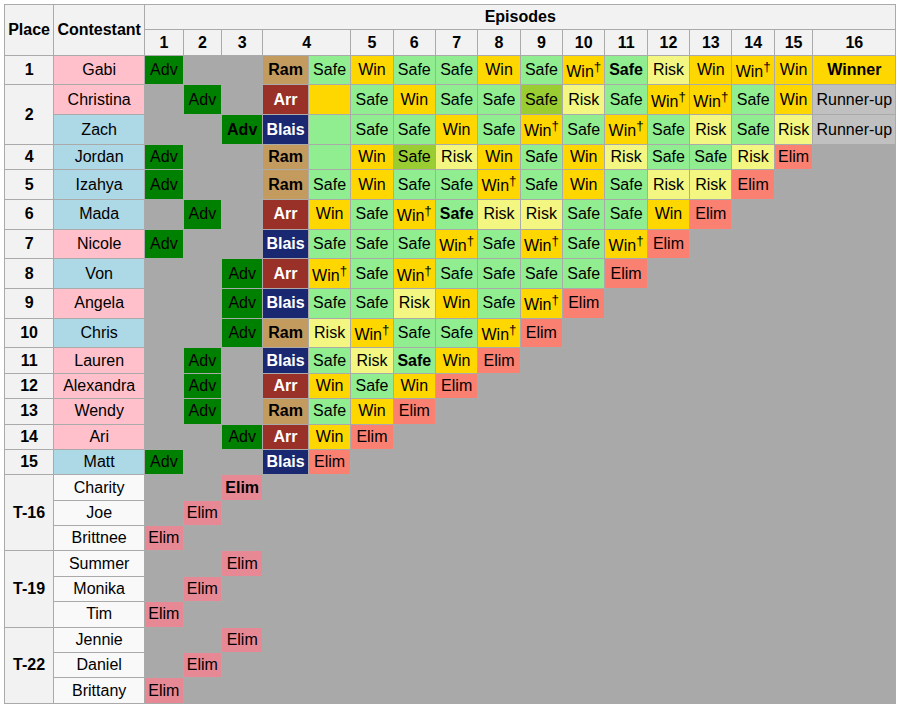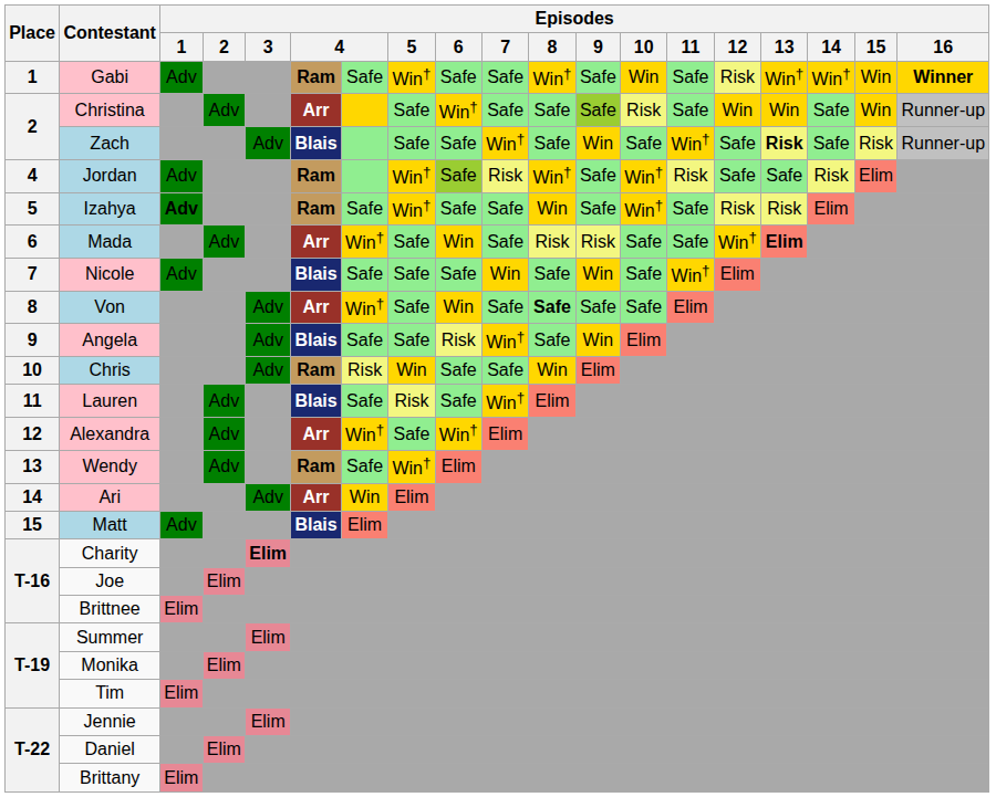Gabi | Episodes / 5: Win -> Win†
Gabi | Episodes / 8: Win -> Win†
Gabi | Episodes / 10: Win† -> Win
Gabi | Episodes / 11: bold -> normal
Gabi | Episodes / 13: Win -> Win†
Christina | Episodes / 6: Win -> Win†
Christina | Episodes / 12: Win† -> Win
Christina | Episodes / 13: Win† -> Win
Zach | Episodes / 3: bold -> normal
Zach | Episodes / 7: Win -> Win†
Zach | Episodes / 9: Win† -> Win
Zach | Episodes / 13: normal -> bold
Jordan | Episodes / 5: Win -> Win†
Jordan | Episodes / 8: Win -> Win†
Jordan | Episodes / 10: Win -> Win†
Izahya | Episodes / 1: normal -> bold
Izahya | Episodes / 5: Win -> Win†
Izahya | Episodes / 8: Win† -> Win
Izahya | Episodes / 10: Win -> Win†
Mada | column 7: Win -> Win†
Mada | Episodes / 6: Win† -> Win
Mada | Episodes / 7: bold -> normal
Mada | Episodes / 12: Win -> Win†
Mada | Episodes / 13: normal -> bold
Nicole | Episodes / 7: Win† -> Win
Nicole | Episodes / 9: Win† -> Win
Von | Episodes / 6: Win† -> Win
Von | Episodes / 8: normal -> bold
Angela | Episodes / 7: Win -> Win†
Angela | Episodes / 9: Win† -> Win
Chris | Episodes / 5: Win† -> Win
Chris | Episodes / 8: Win† -> Win
Lauren | Episodes / 6: bold -> normal
Lauren | Episodes / 7: Win -> Win†
Alexandra | column 7: Win -> Win†
Alexandra | Episodes / 6: Win -> Win†
Wendy | Episodes / 5: Win -> Win†
